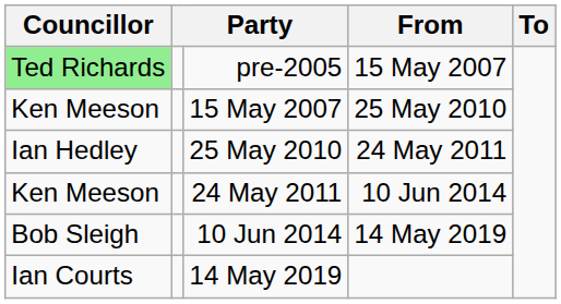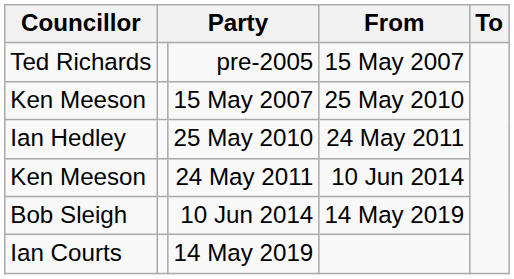pre-2005 | Councillor: lightgreen background -> no background
